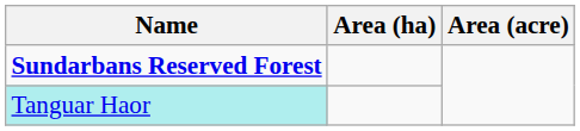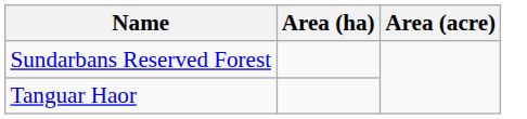Sundarbans Reserved Forest | Name: bold -> normal
Tanguar Haor | Name: paleturquoise background -> no background
